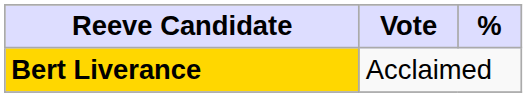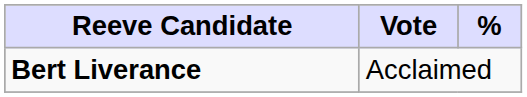Bert Liverance | Reeve Candidate: gold background -> no background
